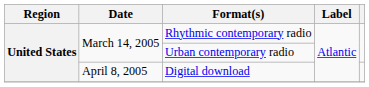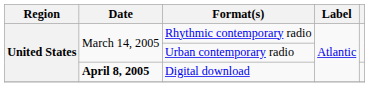Digital download | Date: normal -> bold
